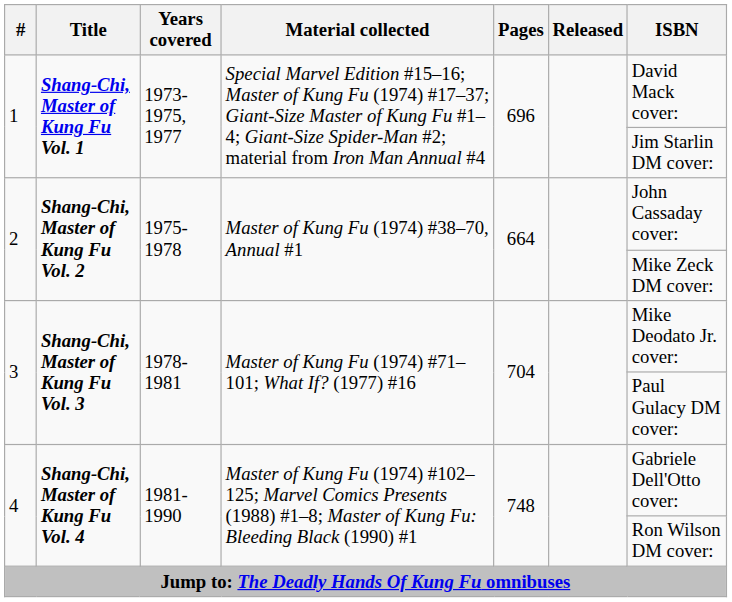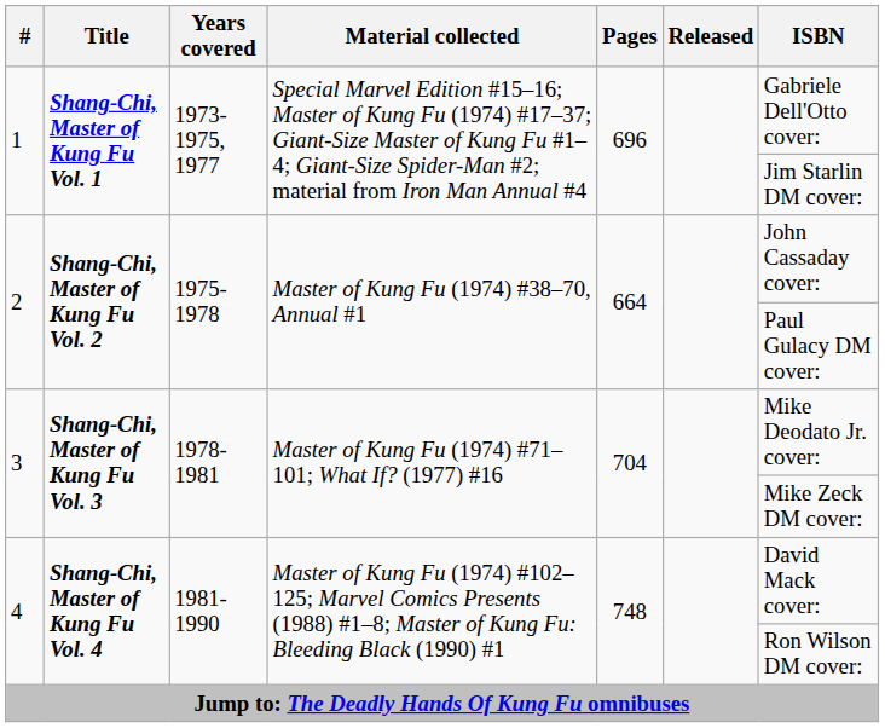row 2 | ISBN: David Mack cover: -> Gabriele Dell'Otto cover:
row 5 | ISBN: Mike Zeck DM cover: -> Paul Gulacy DM cover:
row 7 | ISBN: Paul Gulacy DM cover: -> Mike Zeck DM cover:
row 8 | ISBN: Gabriele Dell'Otto cover: -> David Mack cover:
